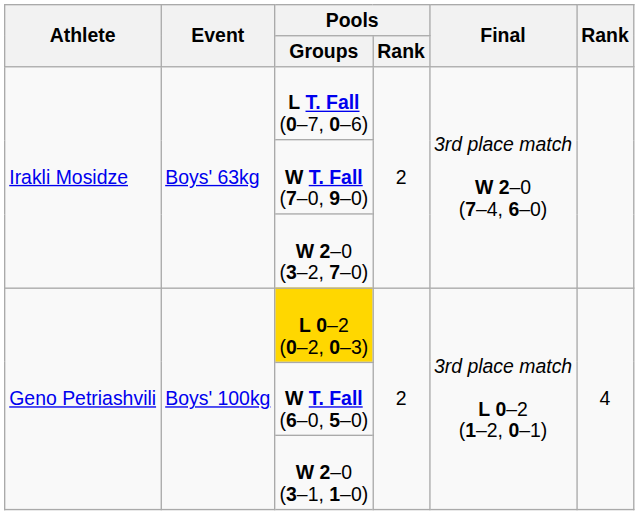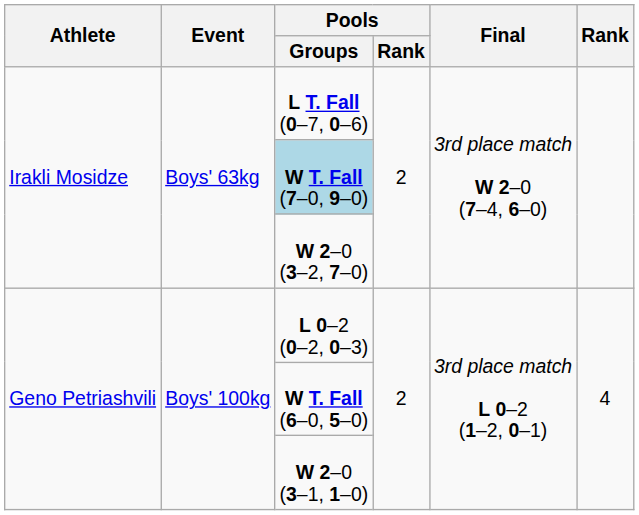W T. Fall (7–0, 9–0) | Pools / Groups: no background -> lightblue background
L 0–2 (0–2, 0–3) | Pools / Groups: gold background -> no background
